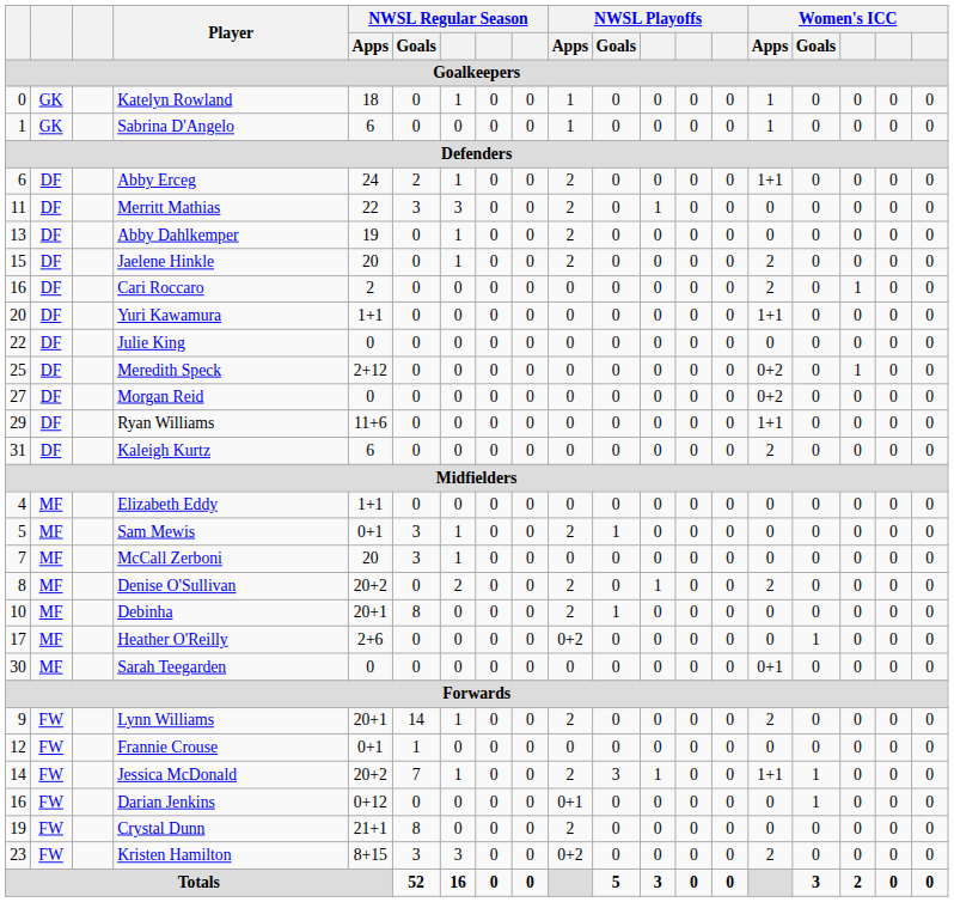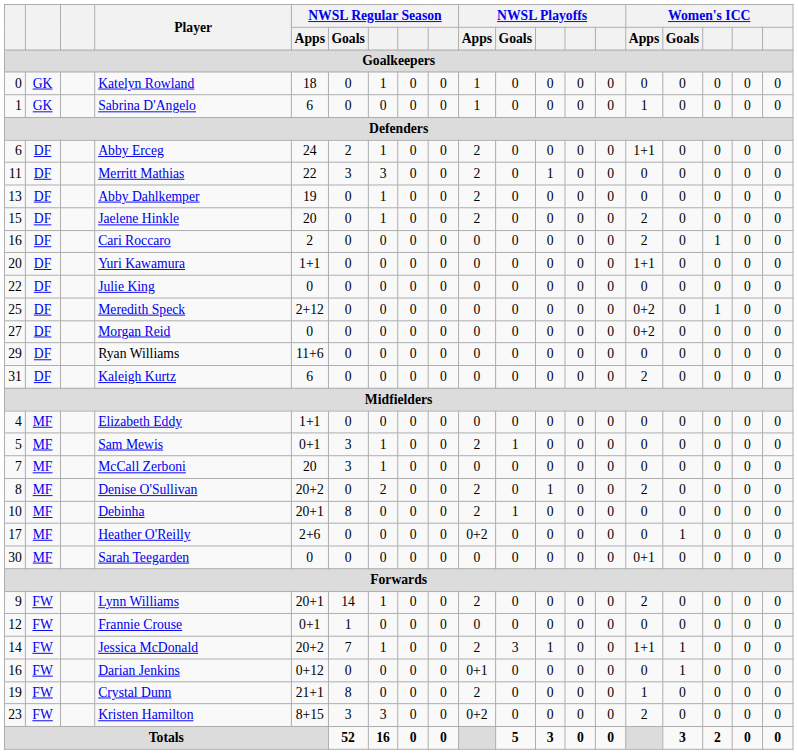Katelyn Rowland | Women's ICC / Apps: 1 -> 0
Ryan Williams | Women's ICC / Apps: 1+1 -> 0
Crystal Dunn | Women's ICC / Apps: 0 -> 1
